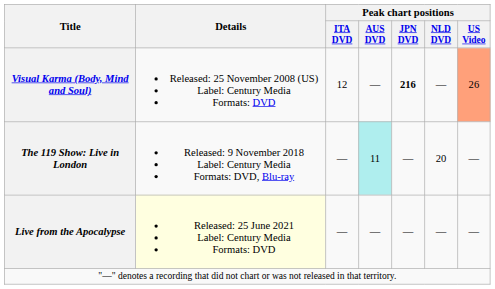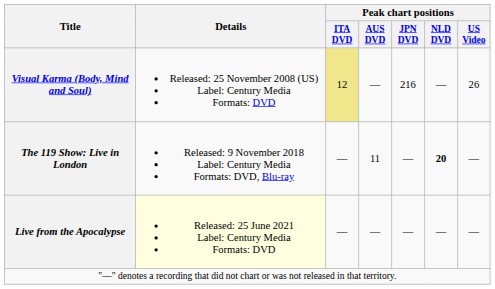Visual Karma (Body, Mind and Soul) | Peak chart positions / ITA DVD: no background -> khaki background
Visual Karma (Body, Mind and Soul) | Peak chart positions / JPN DVD: bold -> normal
Visual Karma (Body, Mind and Soul) | Peak chart positions / US Video: lightsalmon background -> no background
The 119 Show: Live in London | Peak chart positions / AUS DVD: paleturquoise background -> no background
The 119 Show: Live in London | Peak chart positions / NLD DVD: normal -> bold
